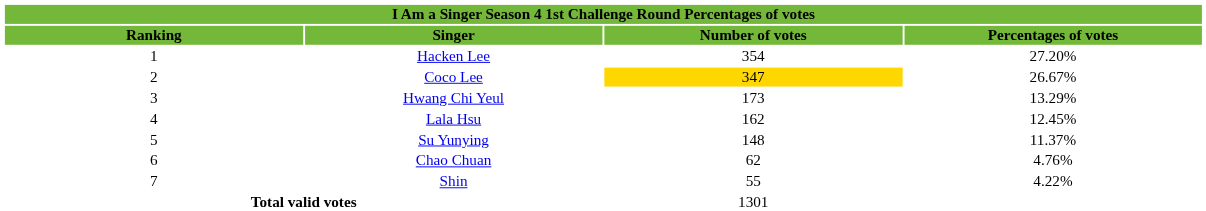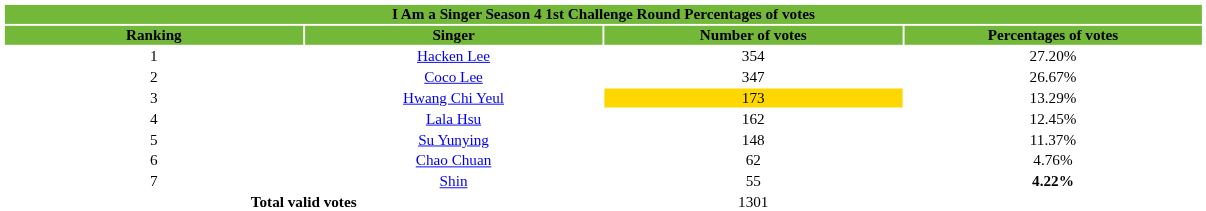Coco Lee | column 3: gold background -> no background
Hwang Chi Yeul | column 3: no background -> gold background
Shin | column 4: normal -> bold
